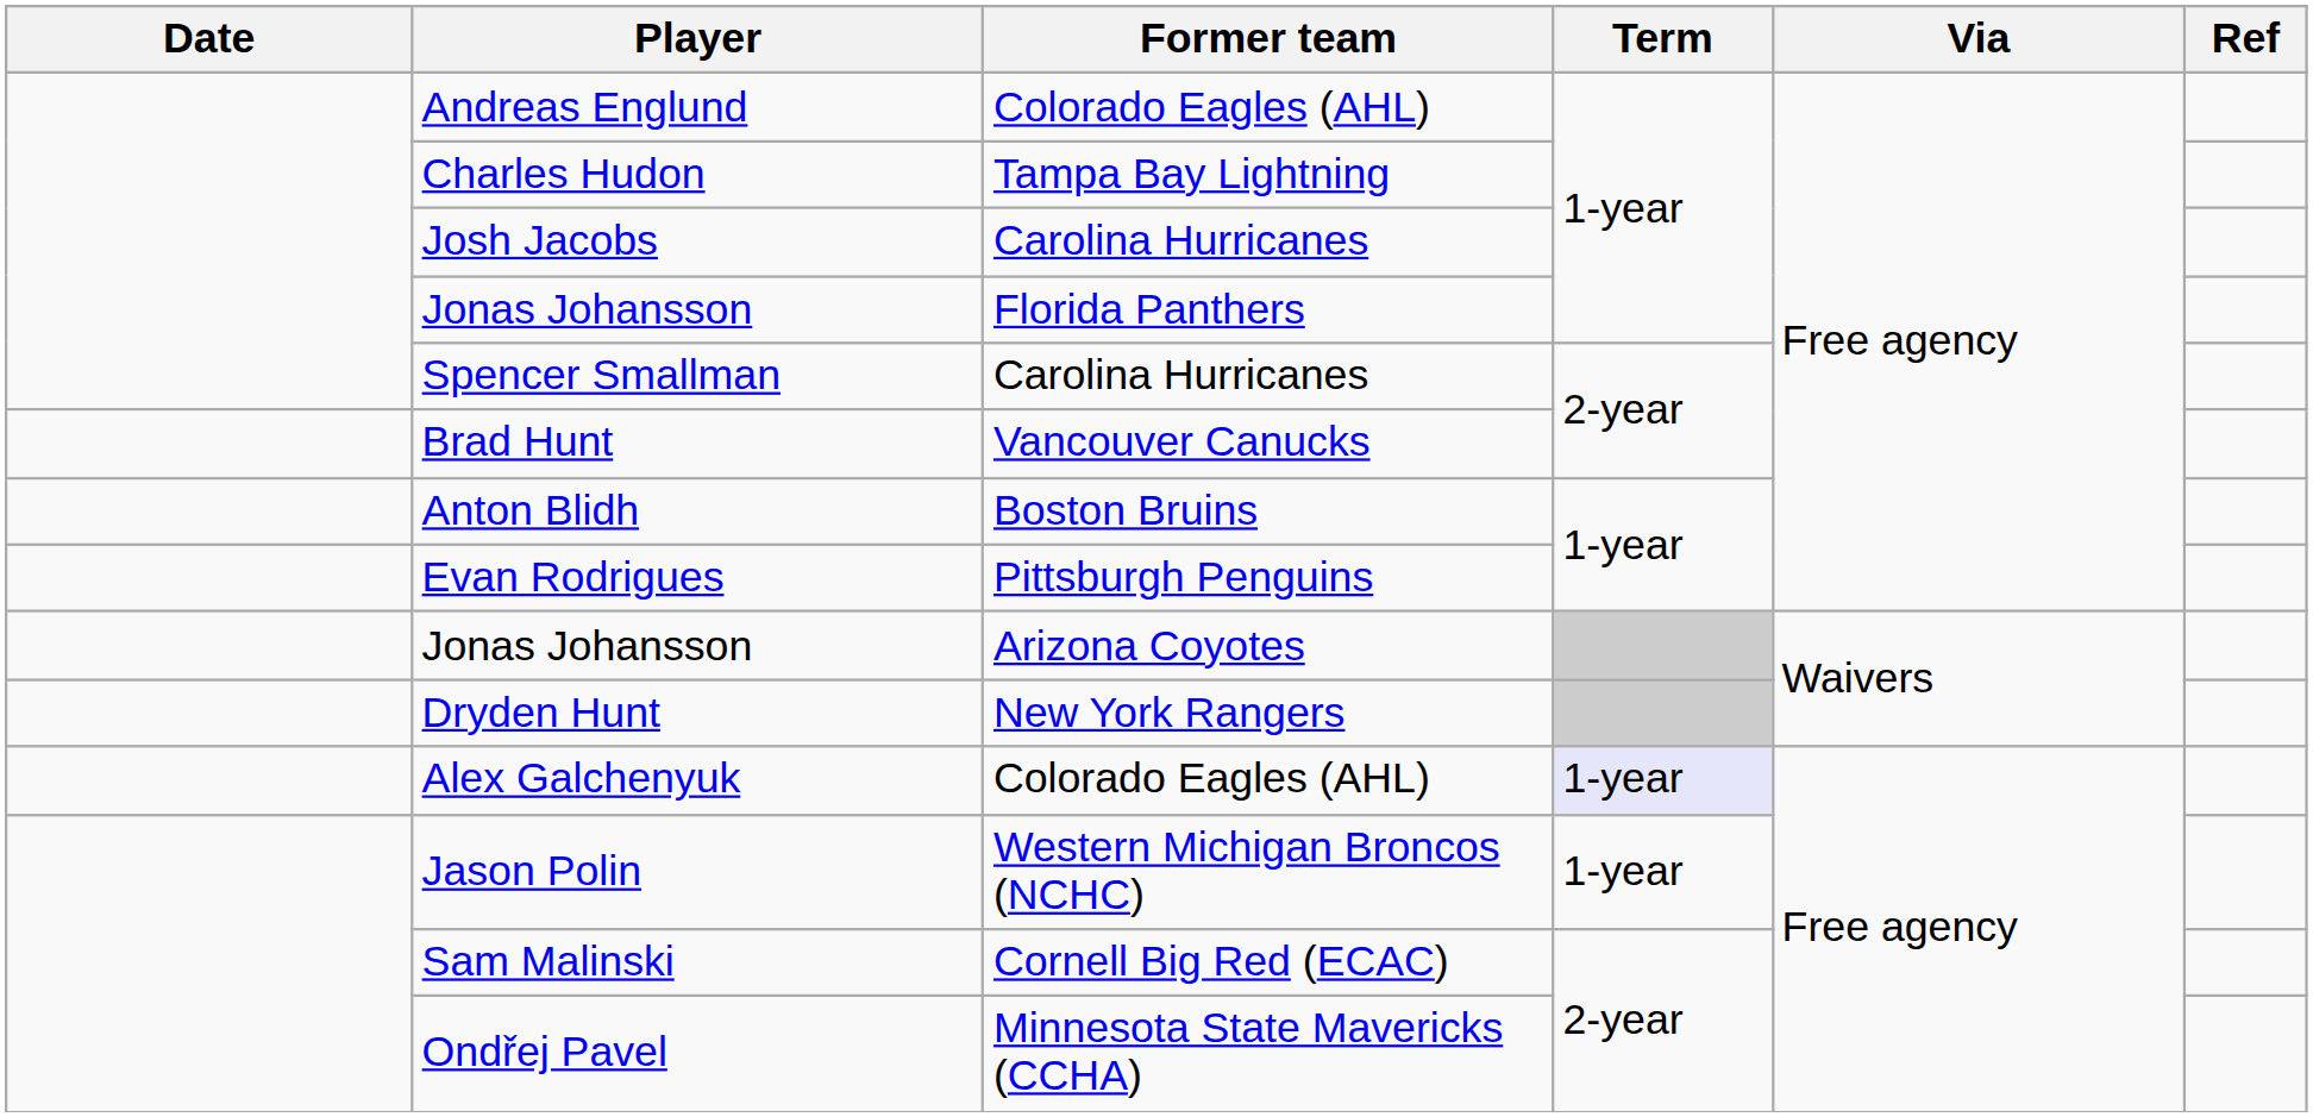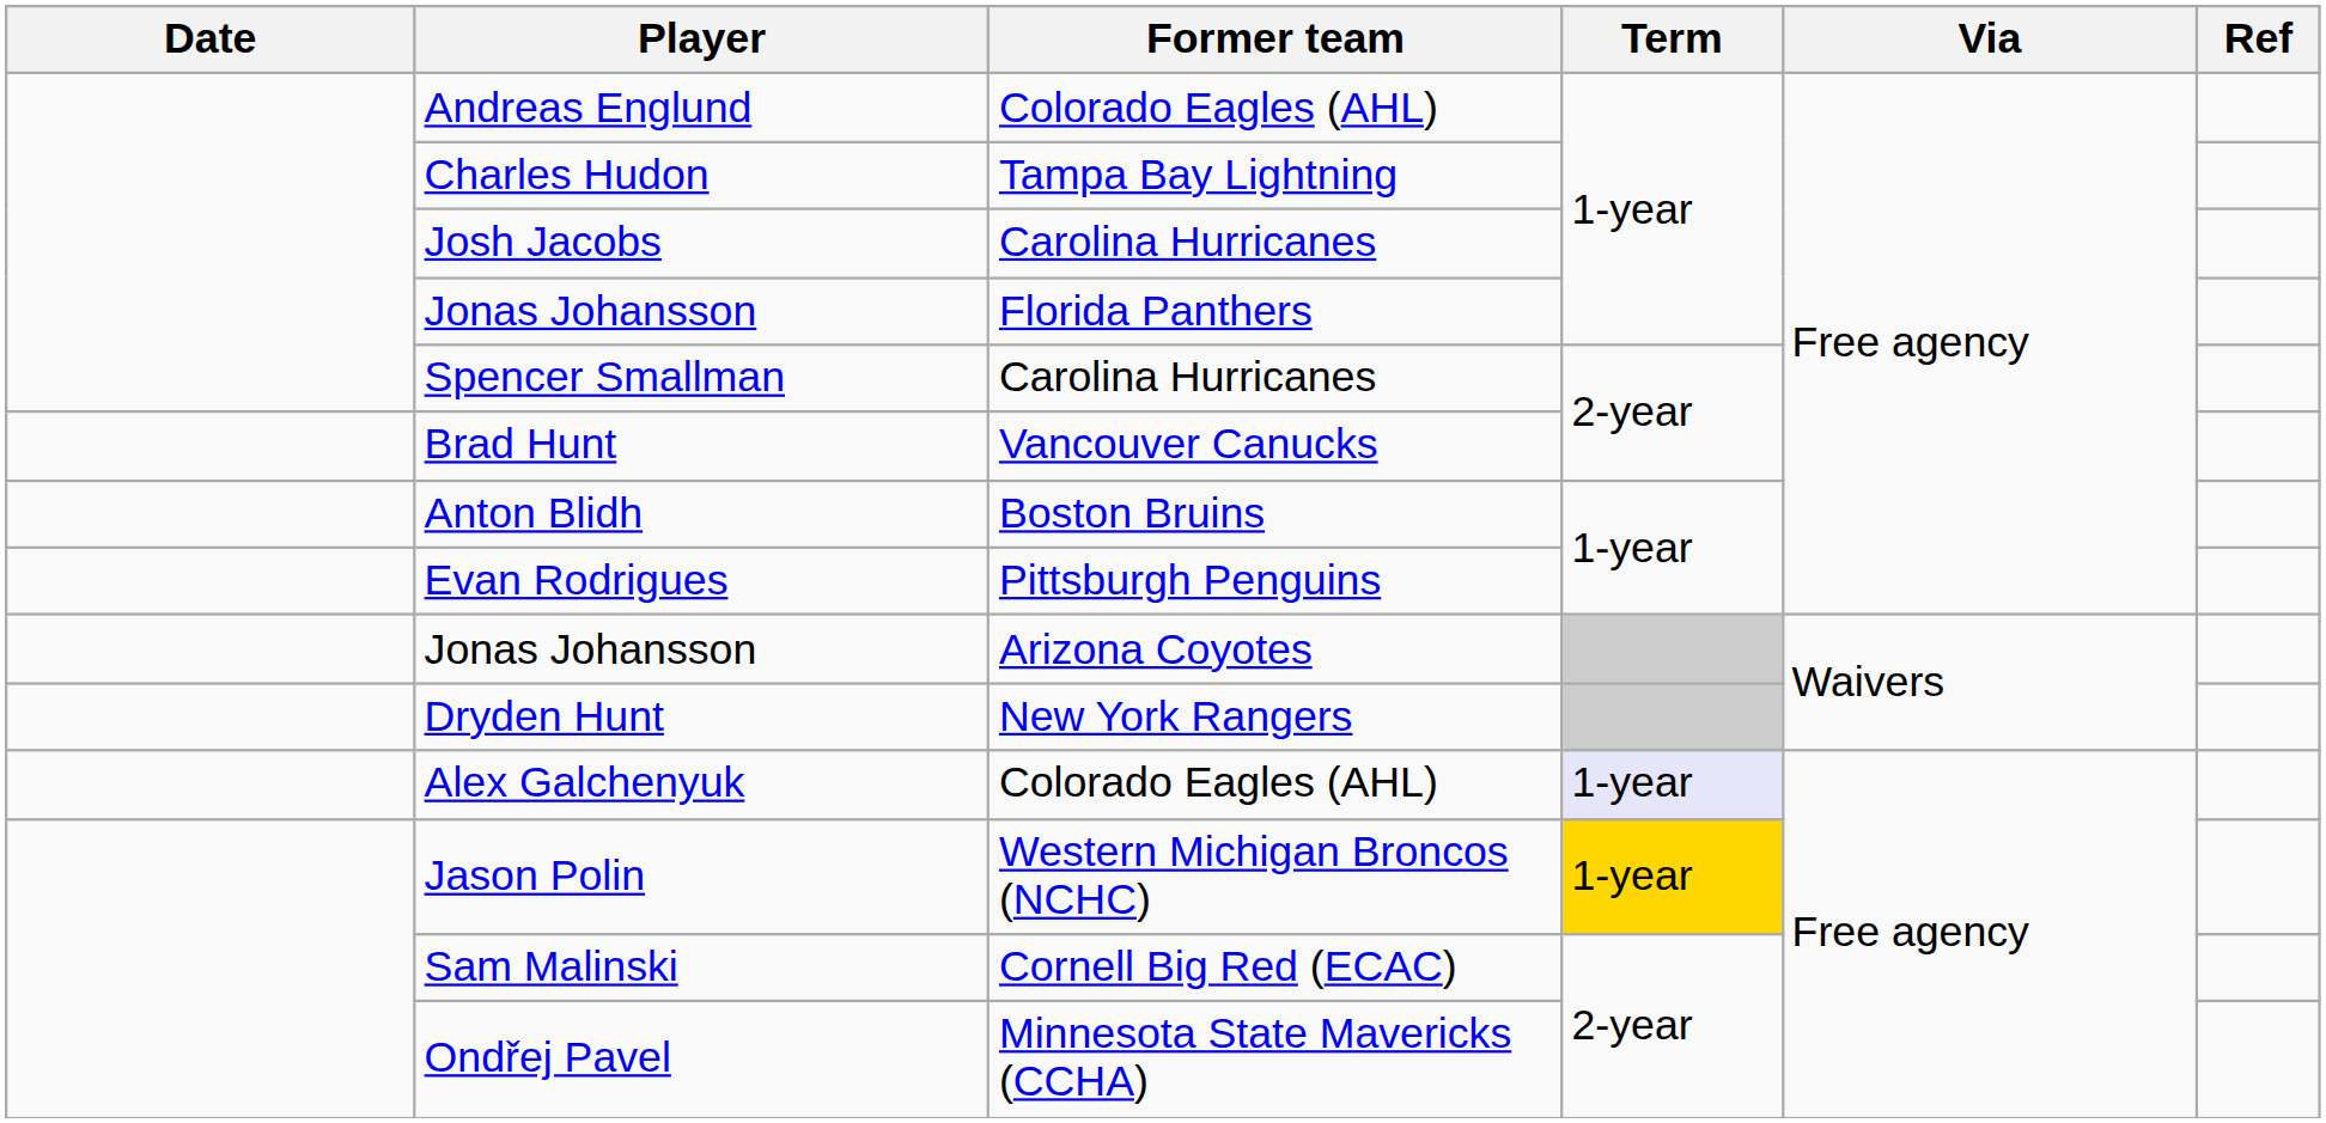Jason Polin | Term: no background -> gold background
